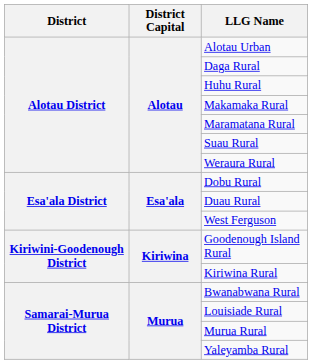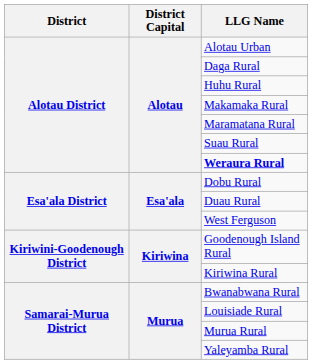Weraura Rural | LLG Name: normal -> bold
